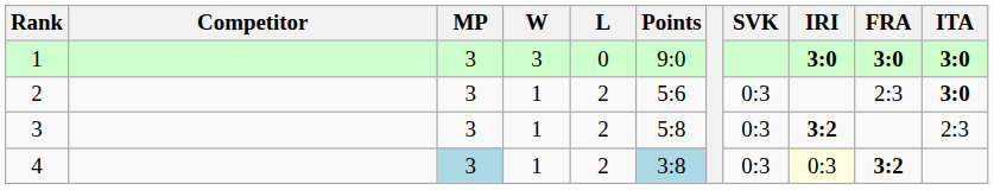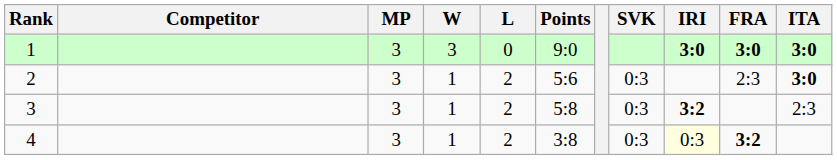4 | MP: lightblue background -> no background
4 | Points: lightblue background -> no background
